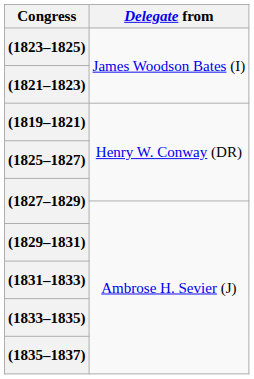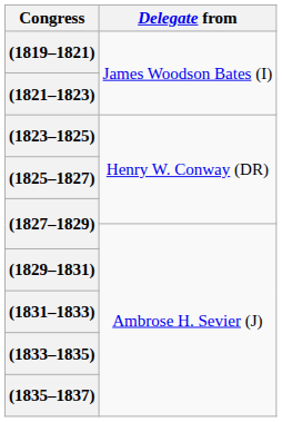row 2 | Congress: (1823–1825) -> (1819–1821)
row 4 | Congress: (1819–1821) -> (1823–1825)
